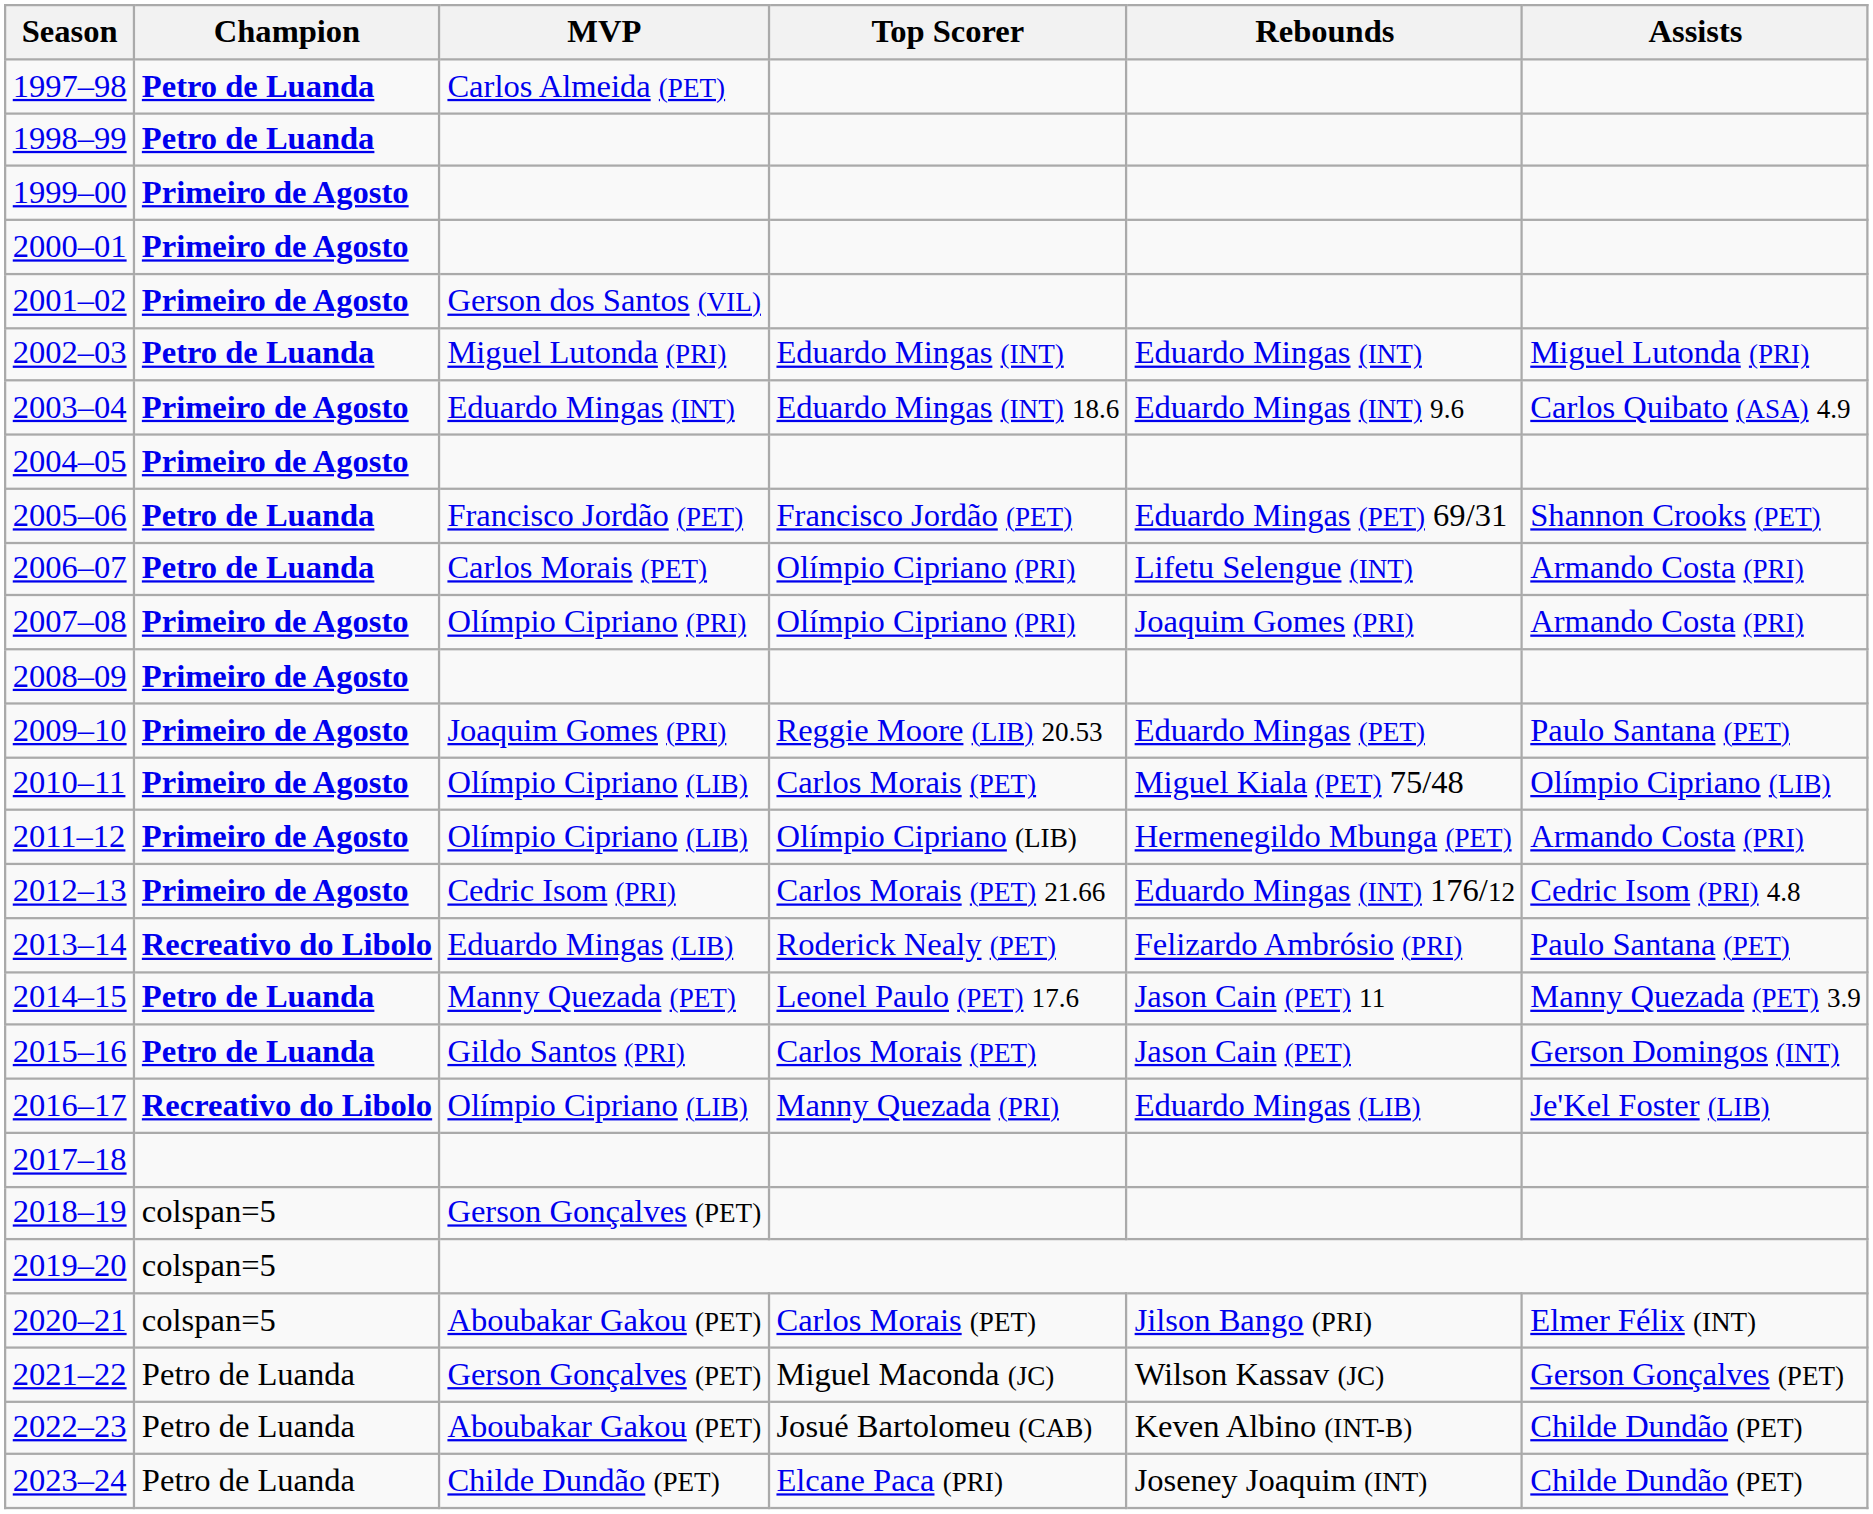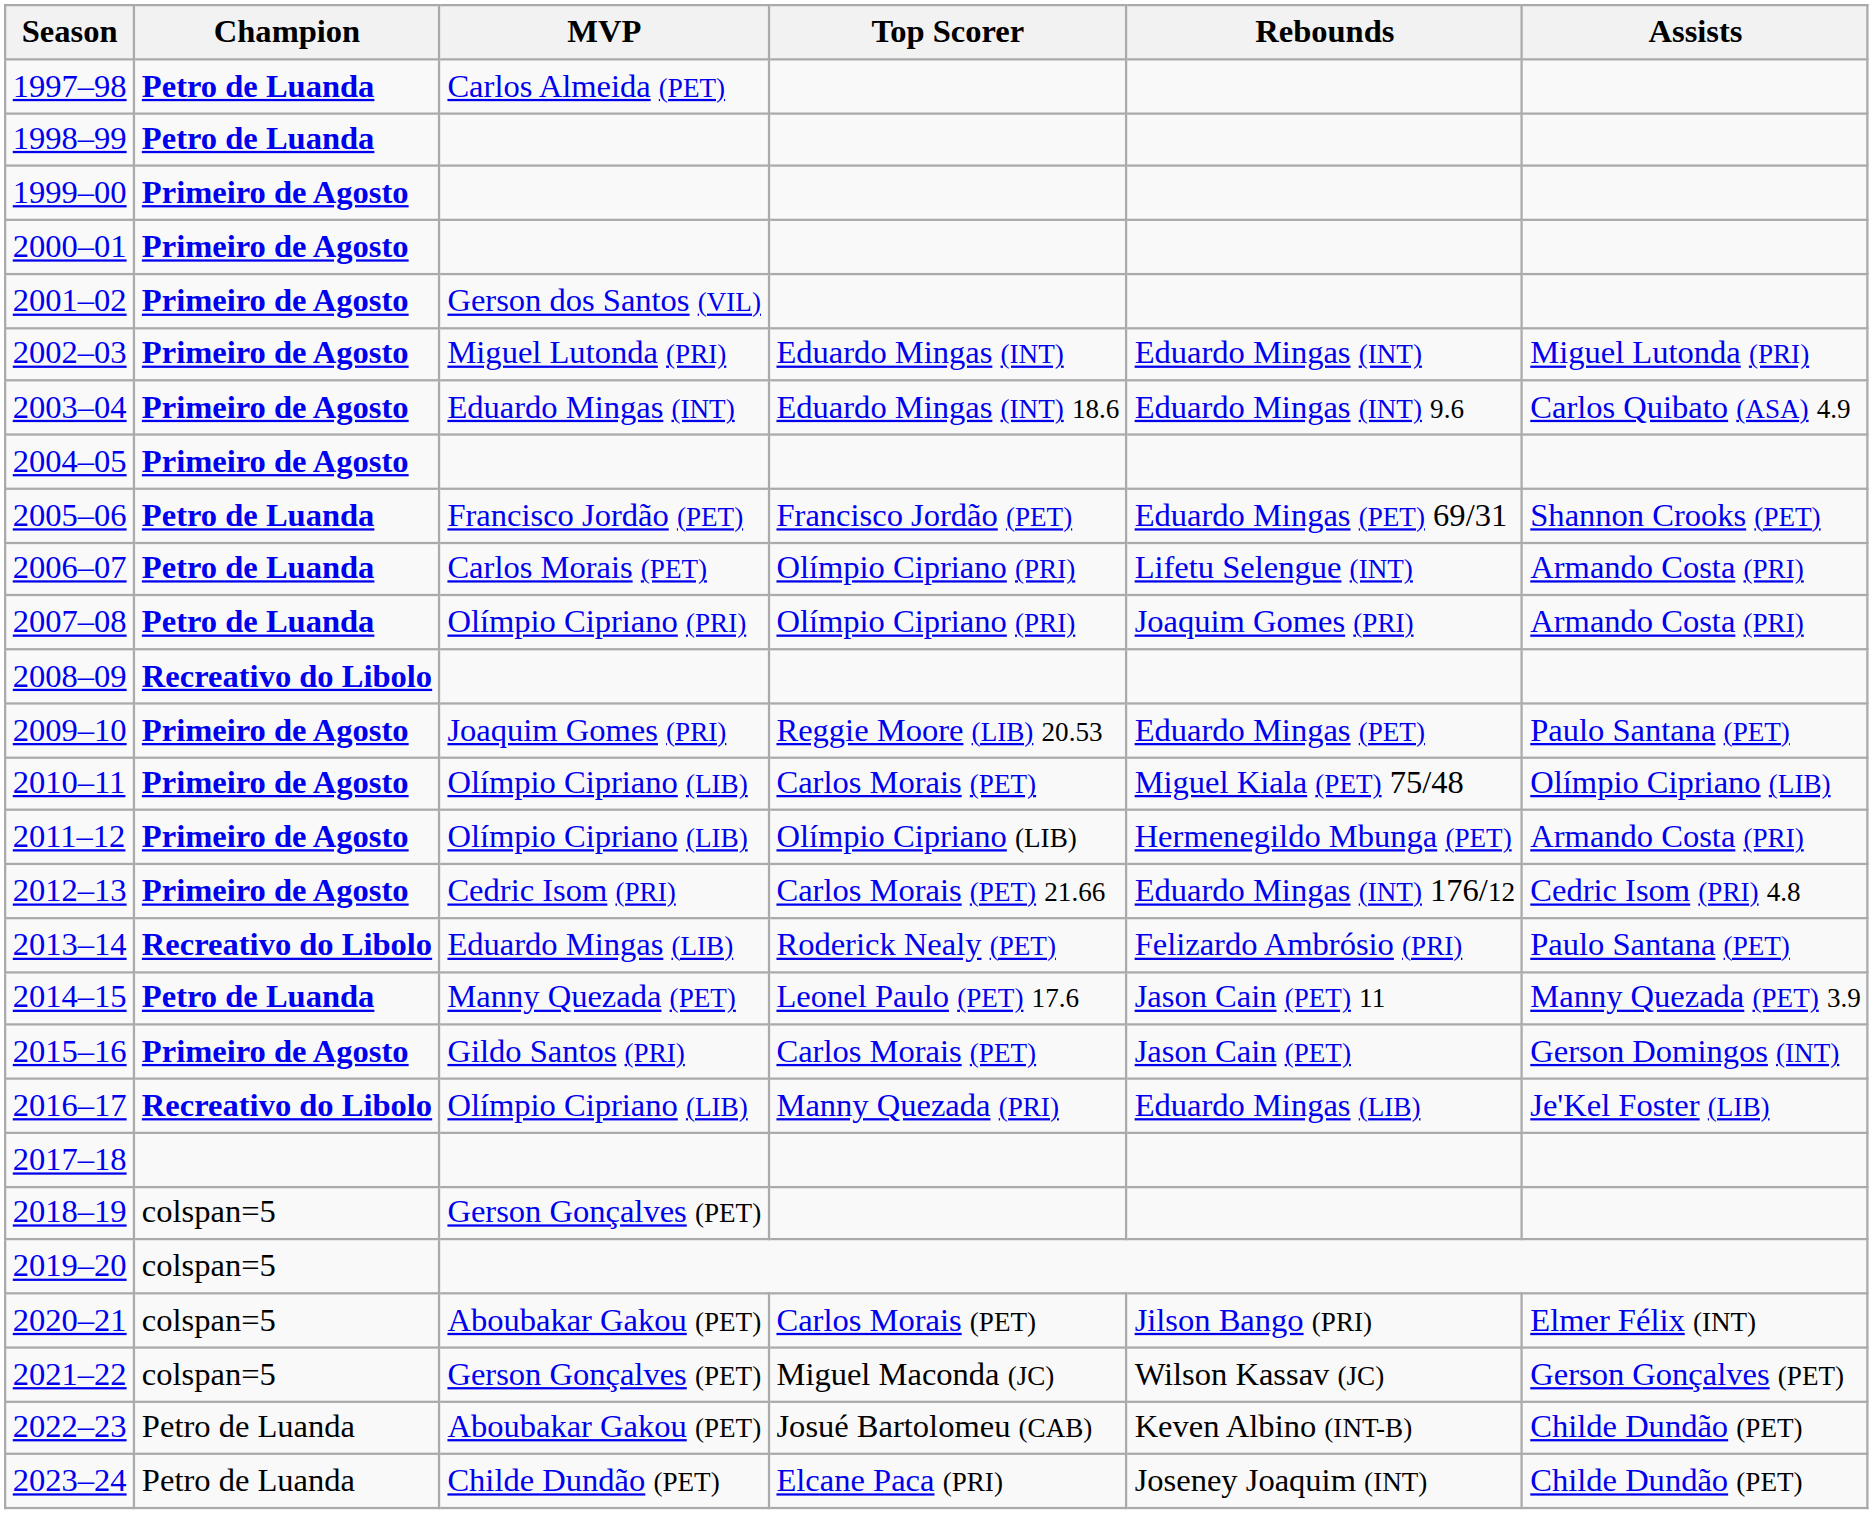2002–03 | Champion: Petro de Luanda -> Primeiro de Agosto
2007–08 | Champion: Primeiro de Agosto -> Petro de Luanda
2008–09 | Champion: Primeiro de Agosto -> Recreativo do Libolo
2015–16 | Champion: Petro de Luanda -> Primeiro de Agosto
2021–22 | Champion: Petro de Luanda -> colspan=5
